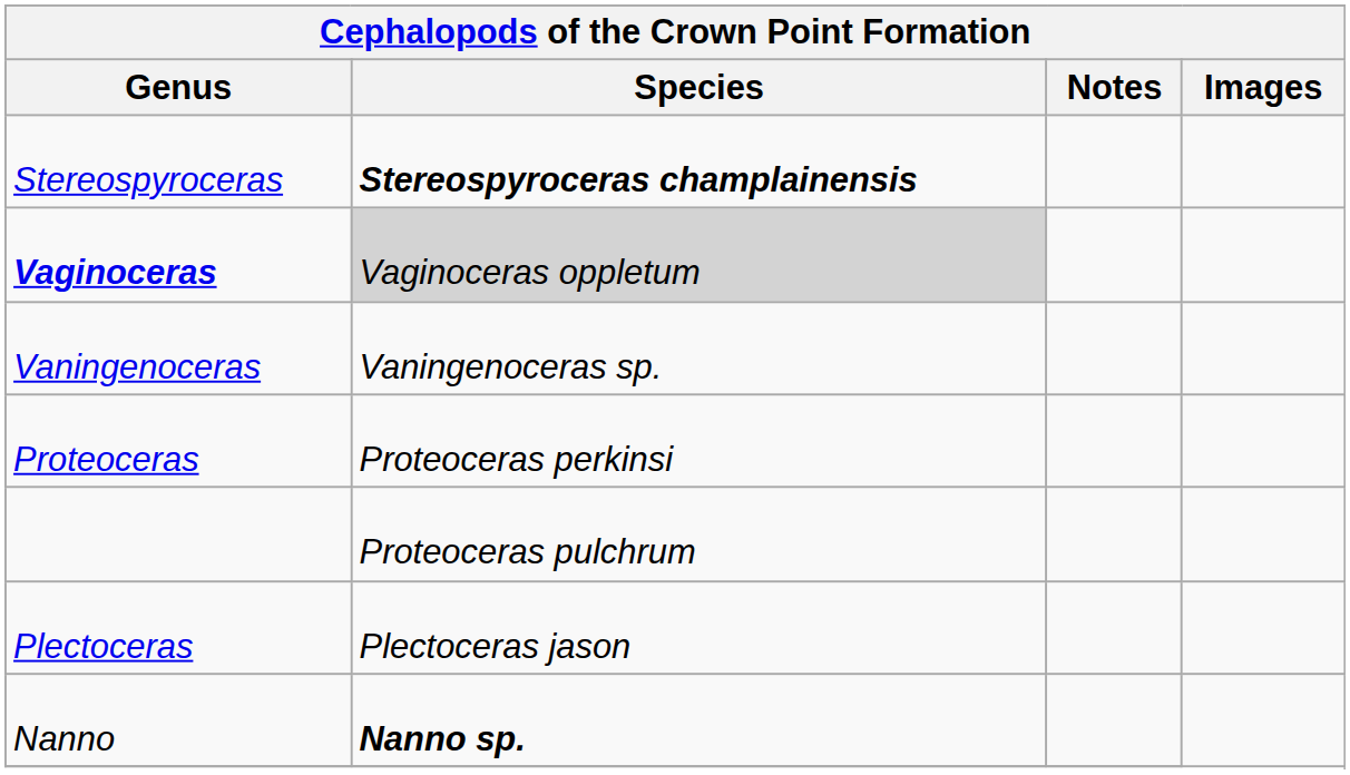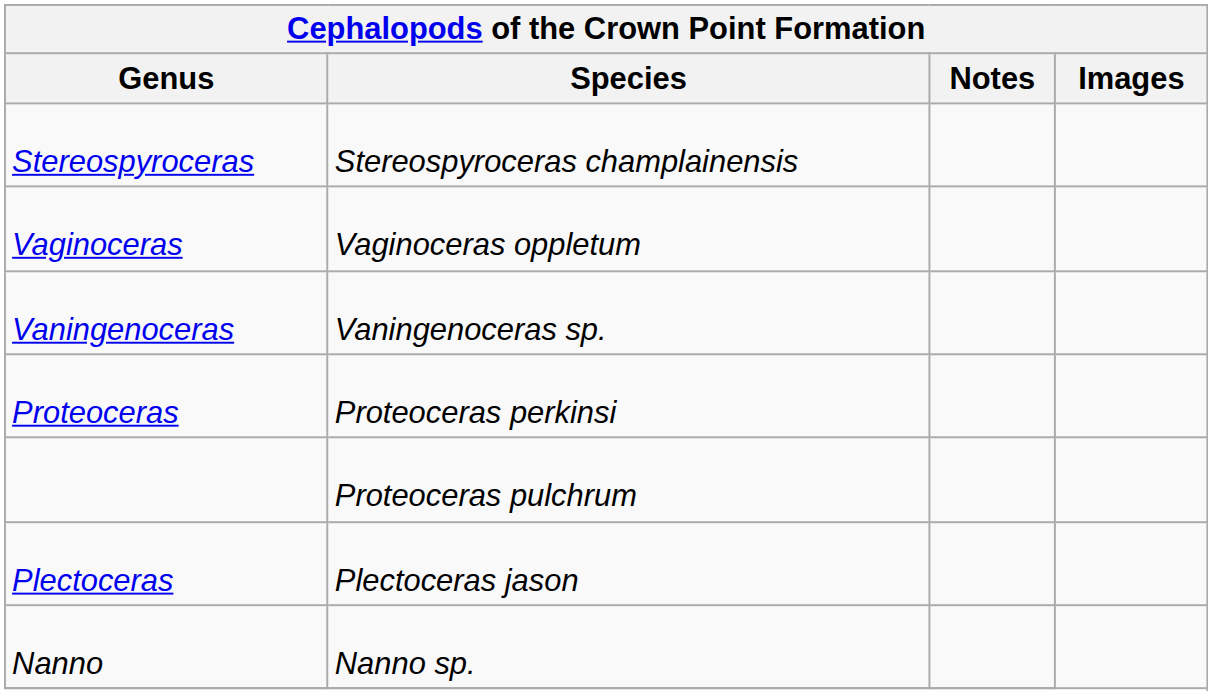Stereospyroceras | Species: bold -> normal
Vaginoceras | Genus: bold -> normal
Vaginoceras | Species: lightgrey background -> no background
Nanno | Species: bold -> normal
